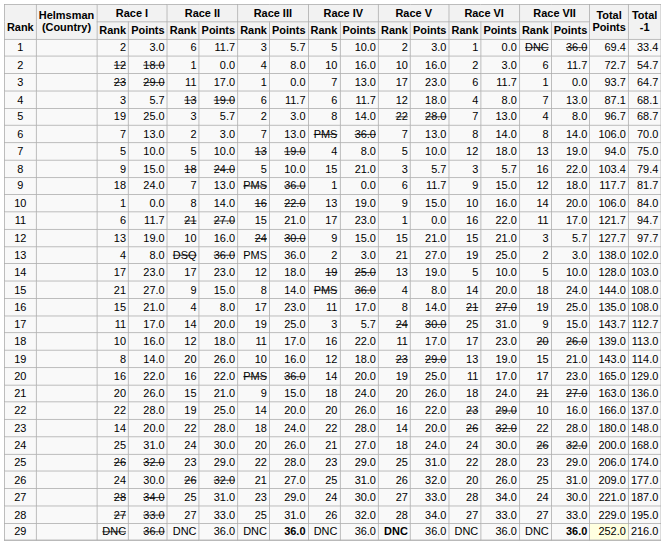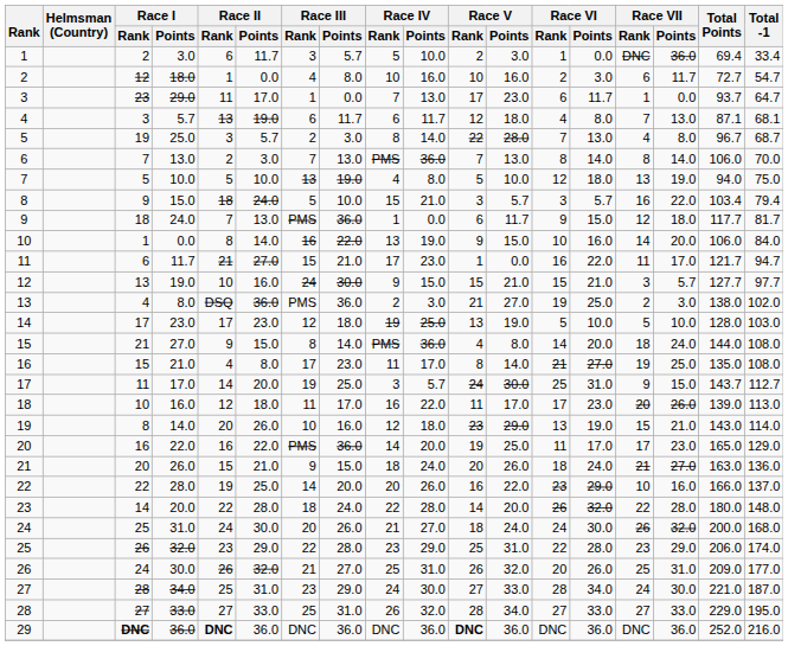29 | Race I / Rank: normal -> bold
29 | Race II / Rank: normal -> bold
29 | Race III / Points: bold -> normal
29 | Race VII / Points: bold -> normal
29 | Total Points: lightyellow background -> no background
